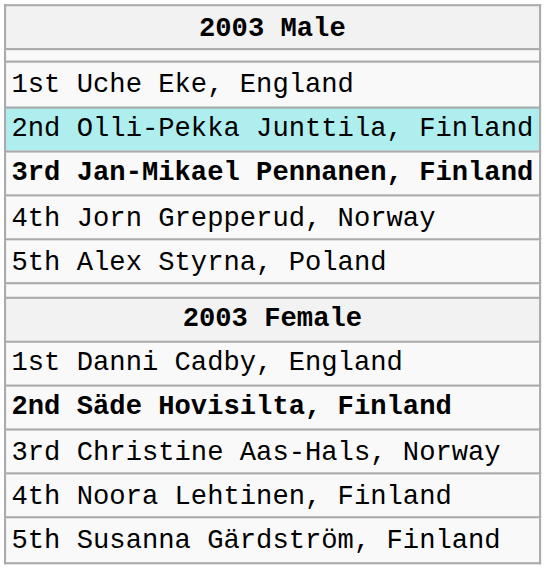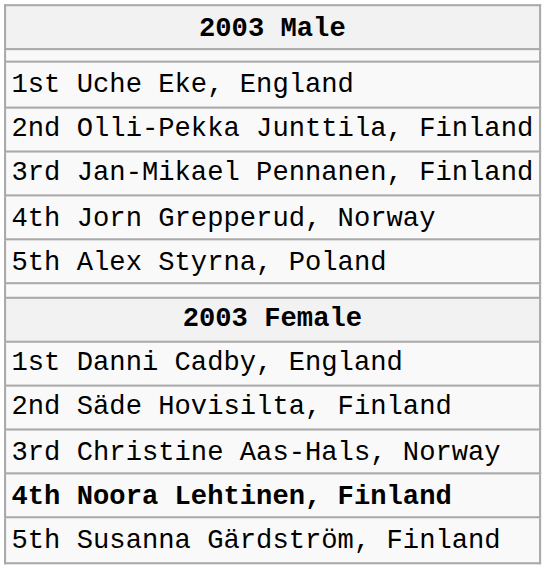row 4 | column 1: paleturquoise background -> no background
row 5 | column 1: bold -> normal
row 11 | column 1: bold -> normal
row 13 | column 1: normal -> bold
